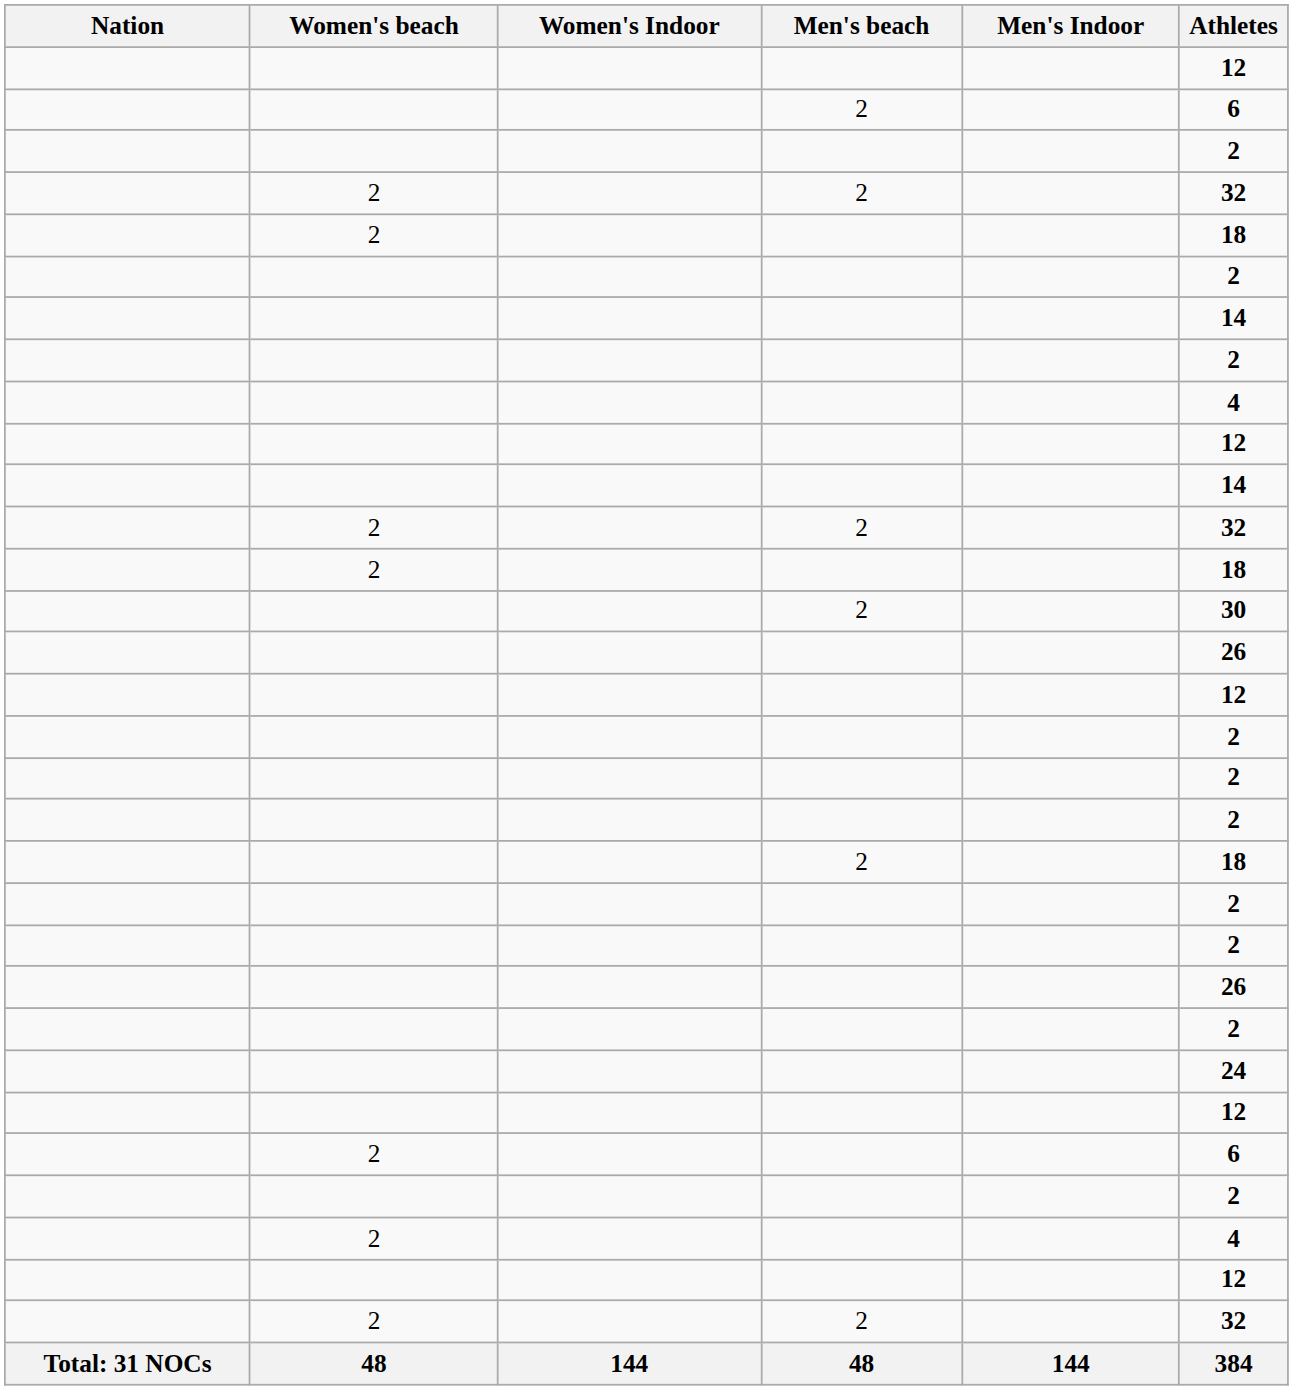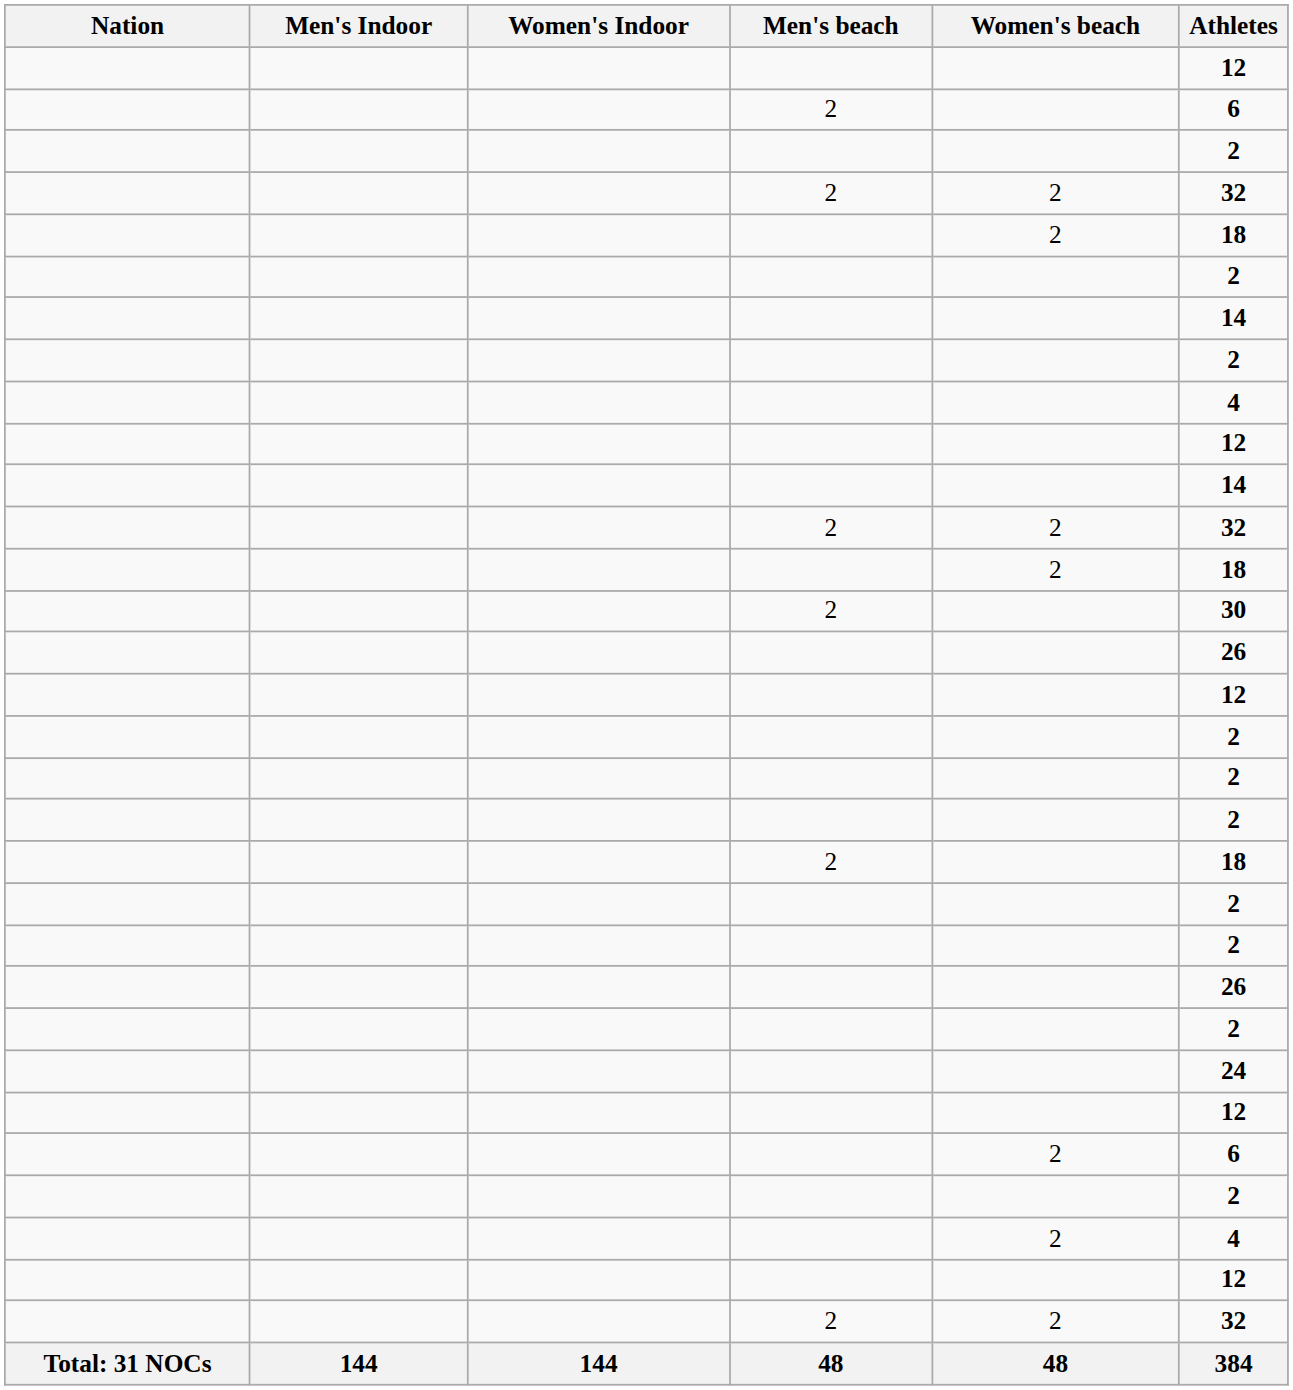columns swapped: Men's Indoor <-> Women's beach
